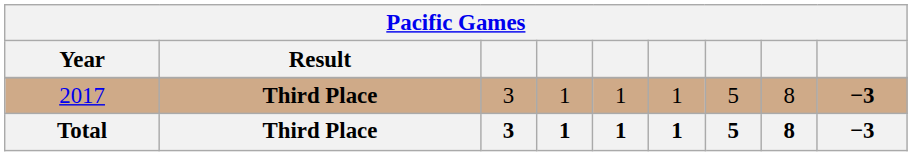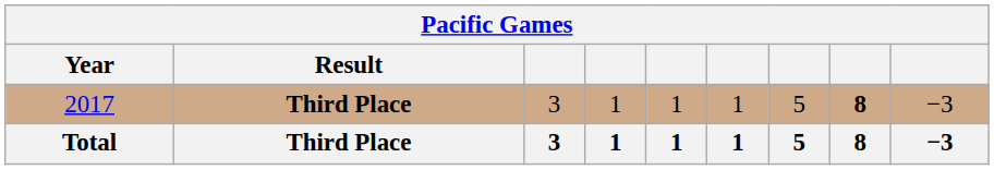2017 / Third Place | column 8: normal -> bold
2017 / Third Place | column 9: bold -> normal
